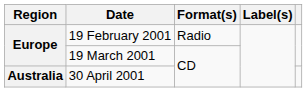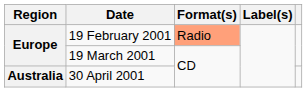19 February 2001 | Format(s): no background -> lightsalmon background
